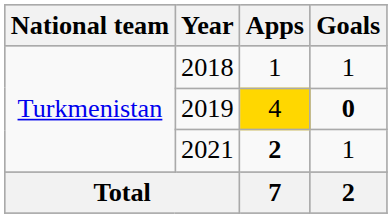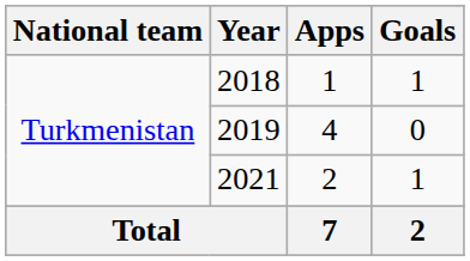2019 | Apps: gold background -> no background
2019 | Goals: bold -> normal
2021 | Apps: bold -> normal
